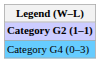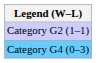row 2 | column 1: bold -> normal
